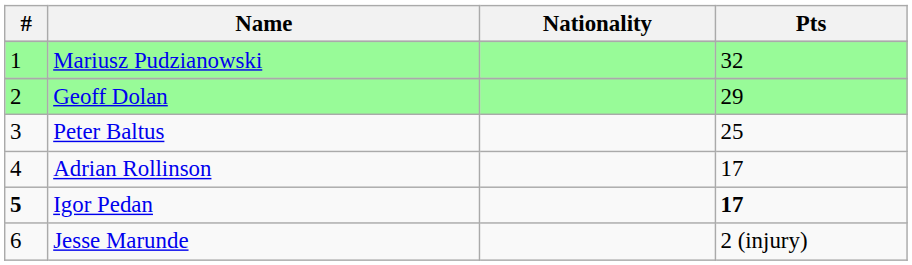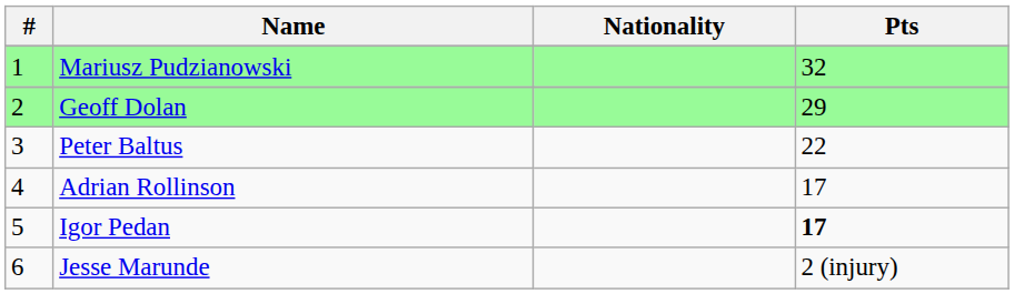Peter Baltus | Pts: 25 -> 22
Igor Pedan | #: bold -> normal
